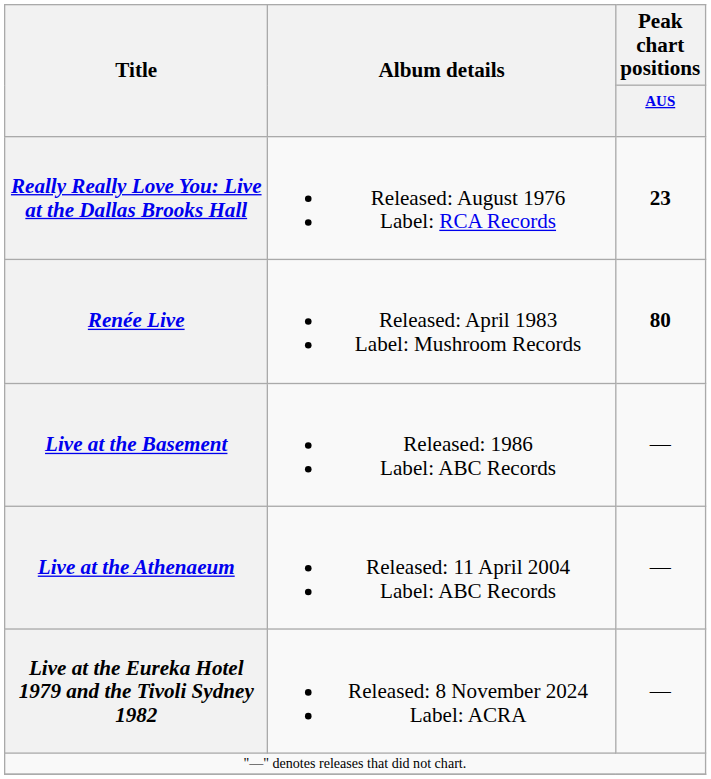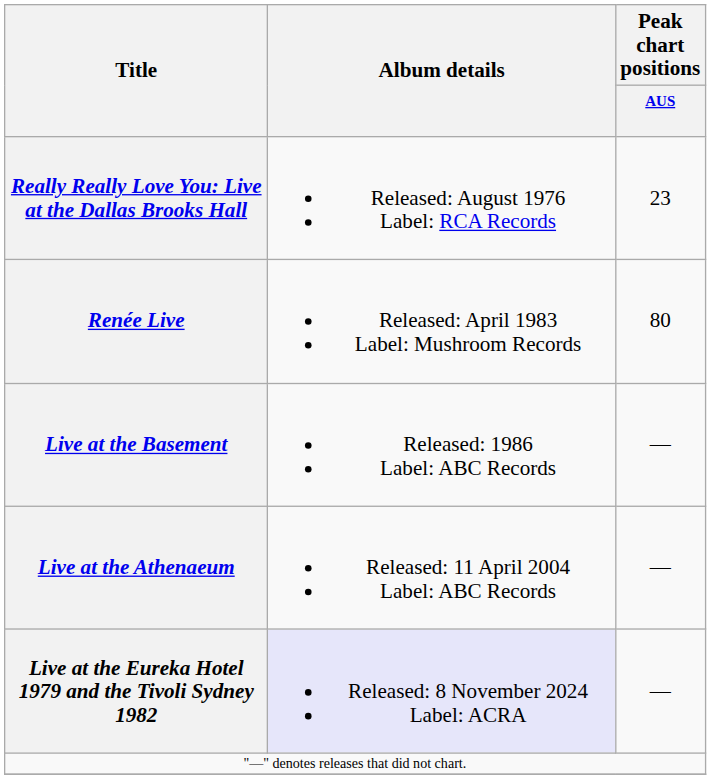Really Really Love You: Live at the Dallas Brooks Hall | Peak chart positions / AUS: bold -> normal
Renée Live | Peak chart positions / AUS: bold -> normal
Live at the Eureka Hotel 1979 and the Tivoli Sydney 1982 | Album details: no background -> lavender background
